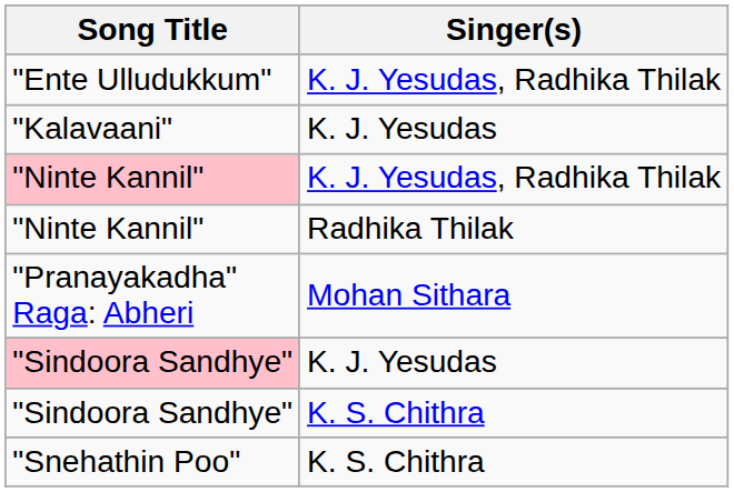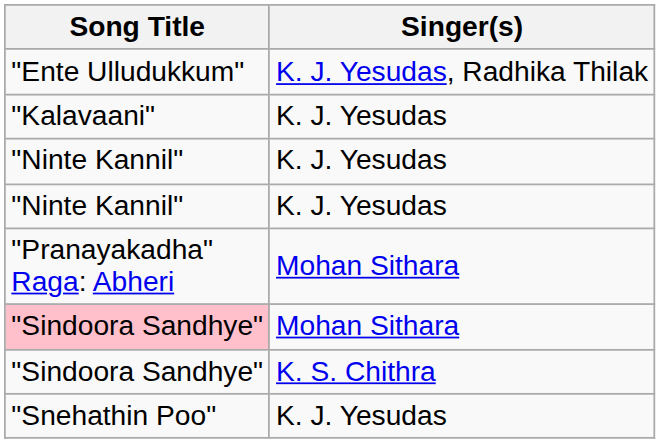row 4 | Song Title: pink background -> no background
row 4 | Singer(s): K. J. Yesudas, Radhika Thilak -> K. J. Yesudas
row 5 | Singer(s): Radhika Thilak -> K. J. Yesudas
row 7 | Singer(s): K. J. Yesudas -> Mohan Sithara
row 9 | Singer(s): K. S. Chithra -> K. J. Yesudas
